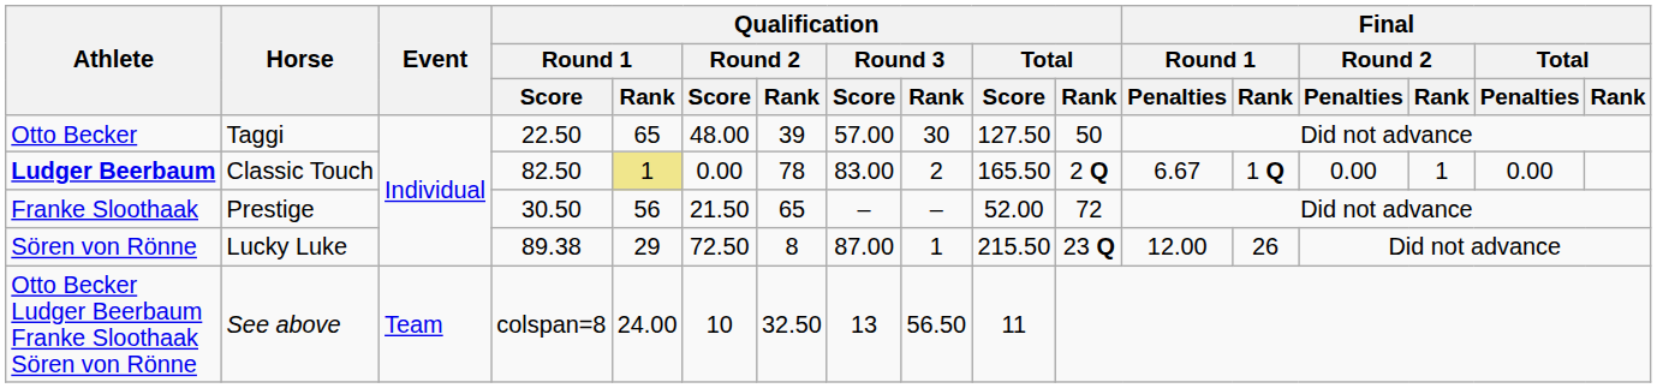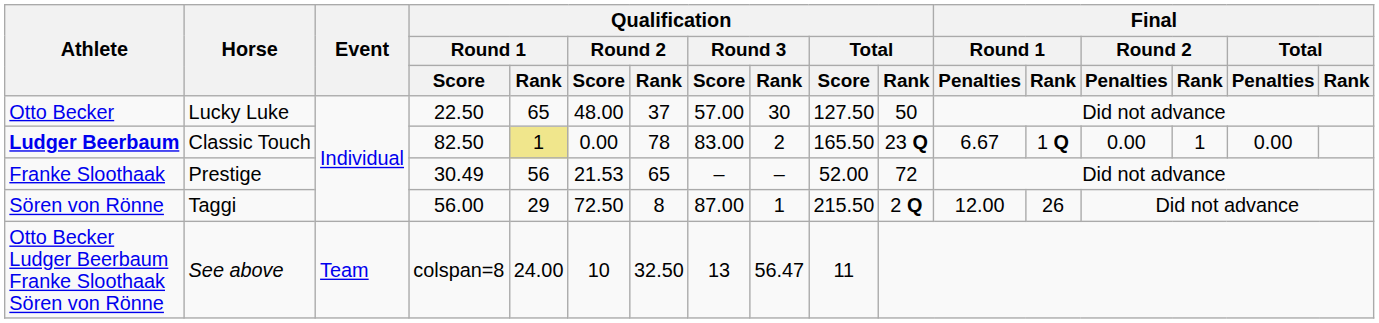Otto Becker | Horse: Taggi -> Lucky Luke
Otto Becker | Qualification / Round 2 / Rank: 39 -> 37
Ludger Beerbaum | Qualification / Total / Rank: 2 Q -> 23 Q
Franke Sloothaak | Qualification / Round 1 / Score: 30.50 -> 30.49
Franke Sloothaak | Qualification / Round 2 / Score: 21.50 -> 21.53
Sören von Rönne | Horse: Lucky Luke -> Taggi
Sören von Rönne | Qualification / Round 1 / Score: 89.38 -> 56.00
Sören von Rönne | Qualification / Total / Rank: 23 Q -> 2 Q
Otto Becker Ludger Beerbaum Franke Sloothaak Sören von Rönne | Qualification / Round 3 / Rank: 56.50 -> 56.47
